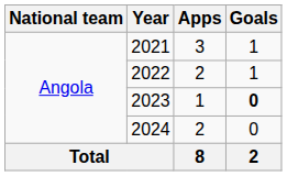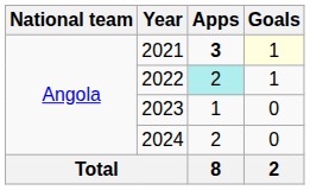2021 | Apps: normal -> bold
2021 | Goals: no background -> lightyellow background
2022 | Apps: no background -> paleturquoise background
2023 | Goals: bold -> normal
